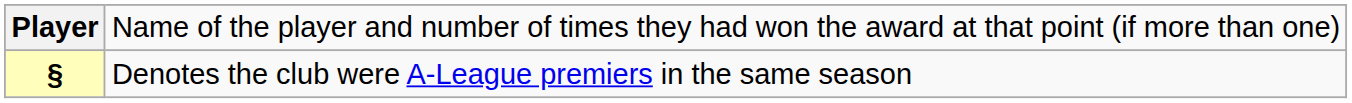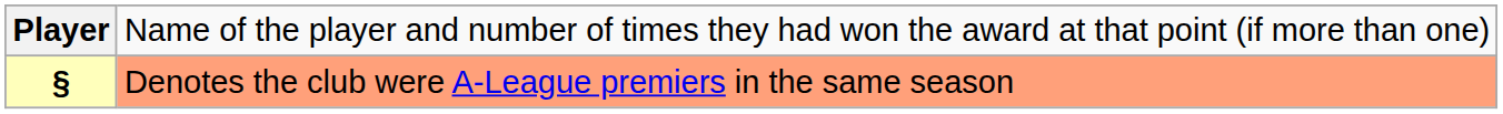§ | column 2: no background -> lightsalmon background
